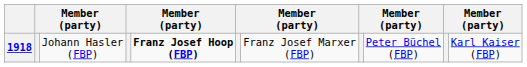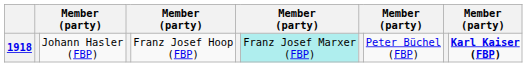1918 | column 5: bold -> normal
1918 | column 7: no background -> paleturquoise background
1918 | column 11: normal -> bold
